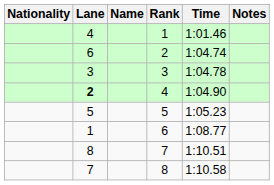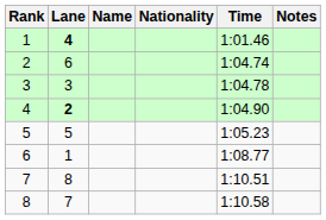columns swapped: Rank <-> Nationality
row 2 | Lane: normal -> bold
